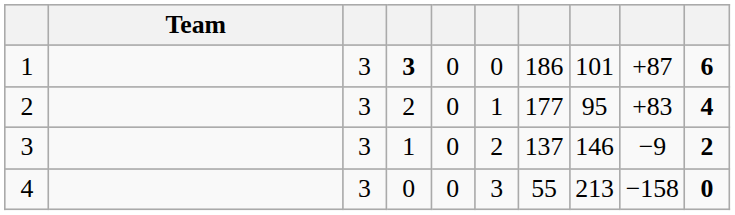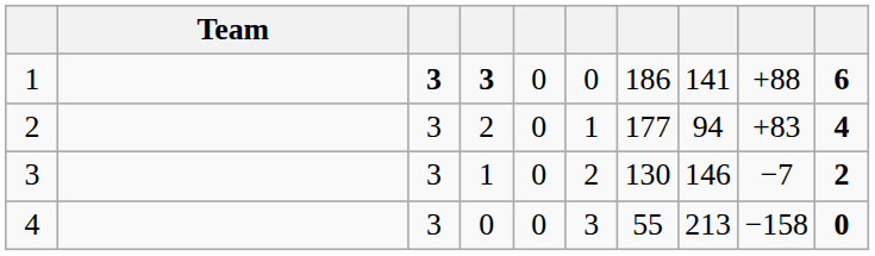row 2 | column 3: normal -> bold
row 2 | column 8: 101 -> 141
row 2 | column 9: +87 -> +88
row 3 | column 8: 95 -> 94
row 4 | column 7: 137 -> 130
row 4 | column 9: −9 -> −7
